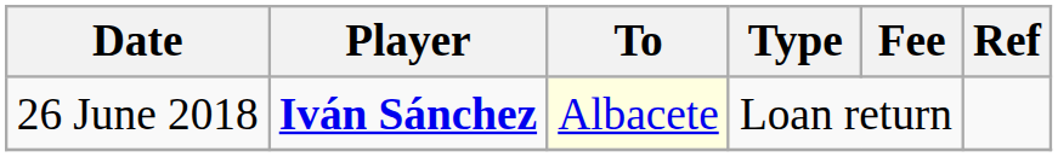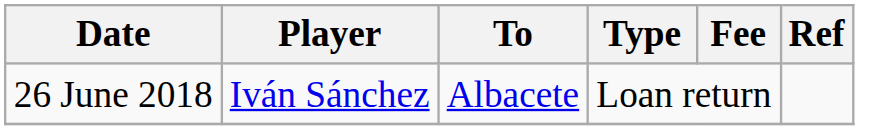26 June 2018 | Player: bold -> normal
26 June 2018 | To: lightyellow background -> no background
